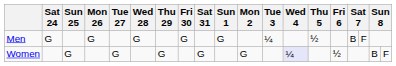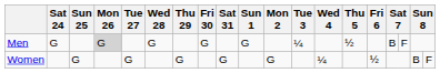Men | Mon 26: no background -> lightgrey background
Women | Wed 4: lavender background -> no background
